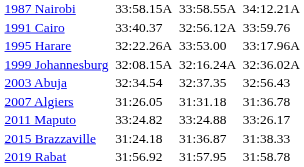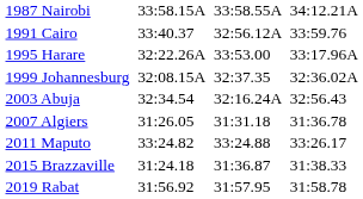1999 Johannesburg | column 3: 32:16.24A -> 32:37.35
2003 Abuja | column 3: 32:37.35 -> 32:16.24A
